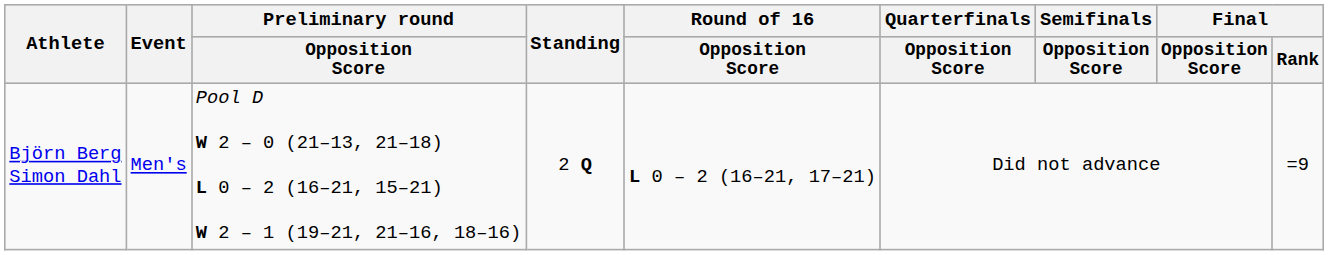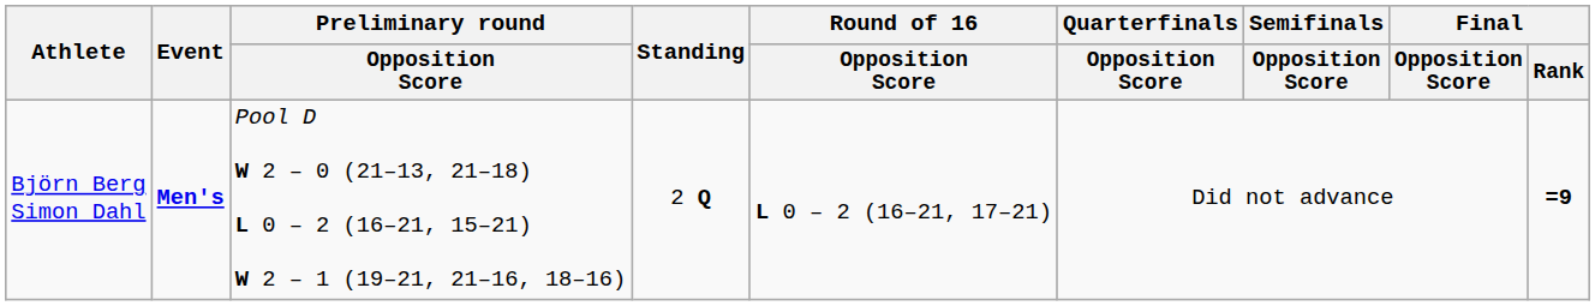Björn Berg Simon Dahl | Event: normal -> bold
Björn Berg Simon Dahl | Final / Rank: normal -> bold
